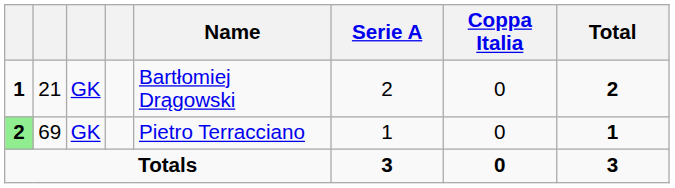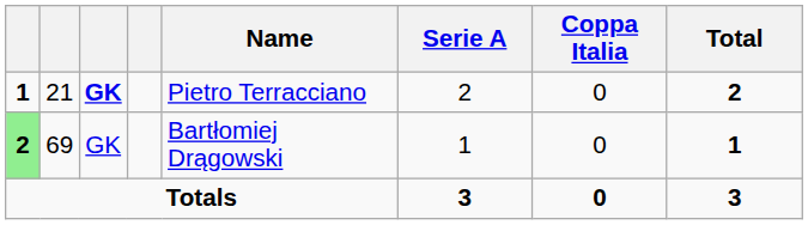row 2 | column 3: normal -> bold
row 2 | Name: Bartłomiej Drągowski -> Pietro Terracciano
row 3 | Name: Pietro Terracciano -> Bartłomiej Drągowski
